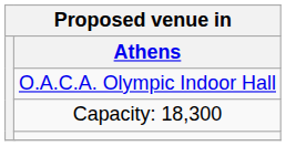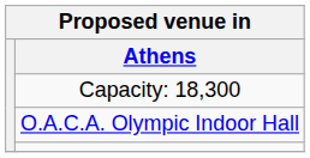row 3 | Athens: O.A.C.A. Olympic Indoor Hall -> Capacity: 18,300
row 4 | Athens: Capacity: 18,300 -> O.A.C.A. Olympic Indoor Hall
